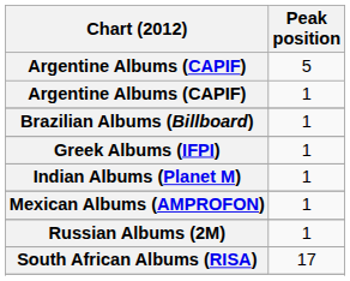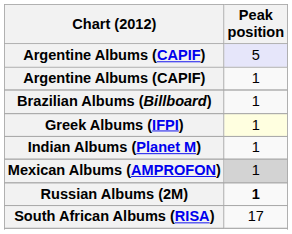row 2 | Peak position: no background -> lavender background
row 5 | Peak position: no background -> lightyellow background
row 7 | Peak position: no background -> lightgrey background
row 8 | Peak position: normal -> bold
